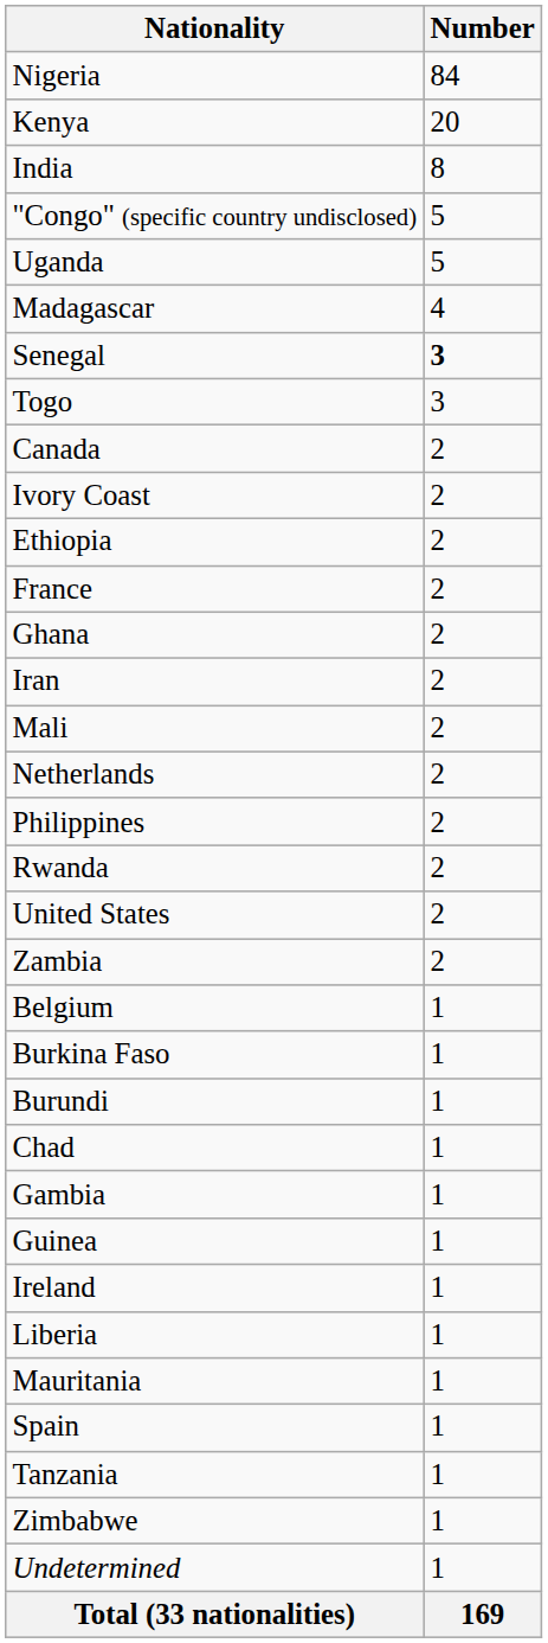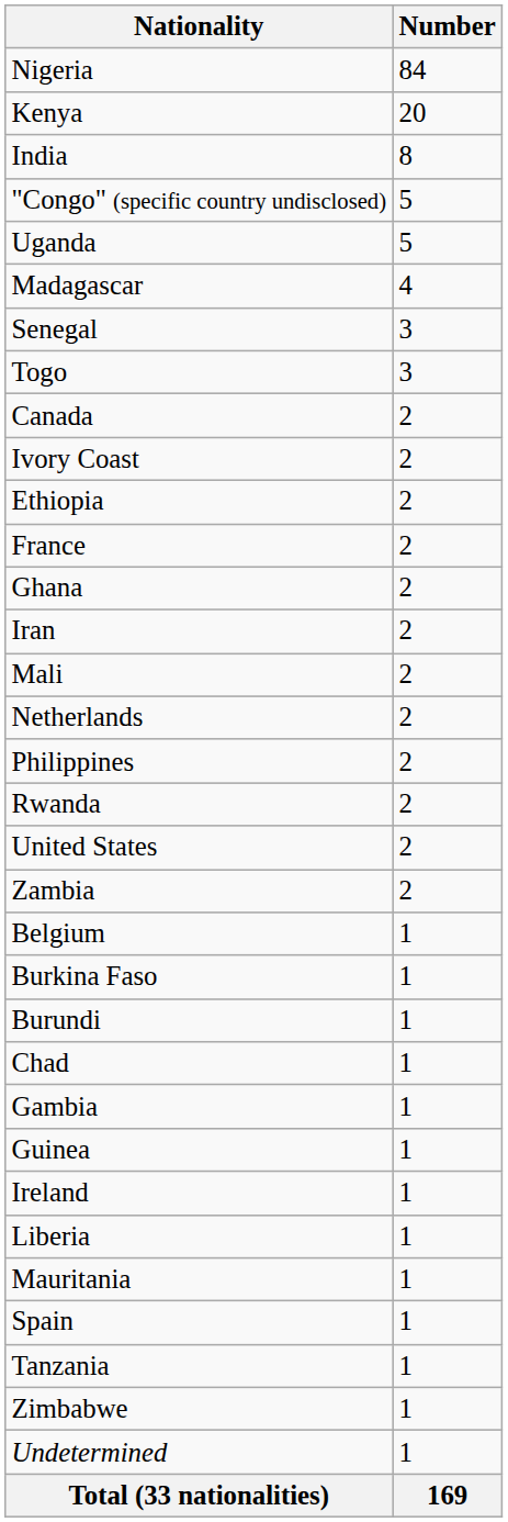Senegal | Number: bold -> normal
